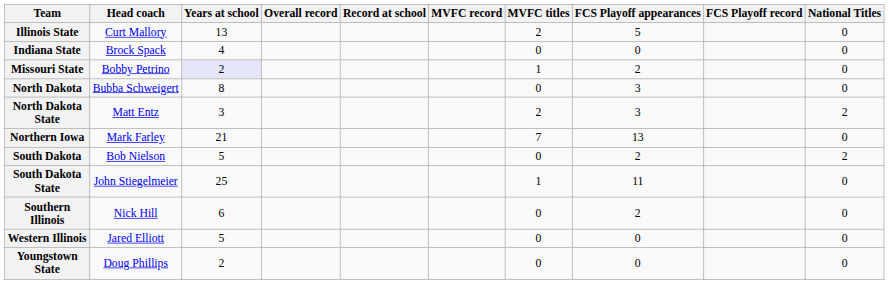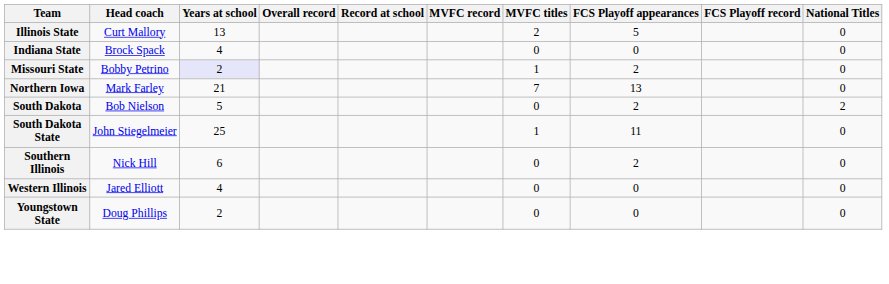- row: North Dakota | Bubba Schweigert | 8 | 0 | 3 | 0
- row: North Dakota State | Matt Entz | 3 | 2 | 3 | 2
Western Illinois | Years at school: 5 -> 4
